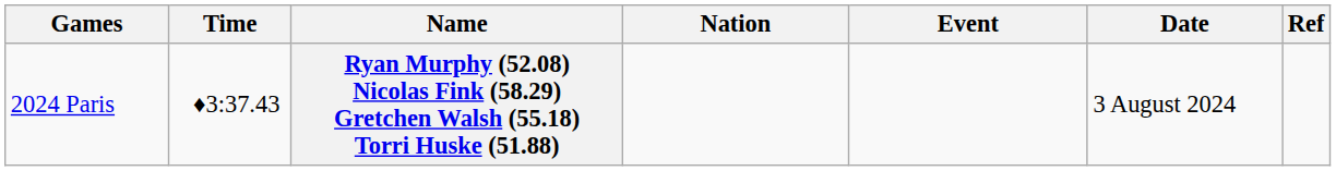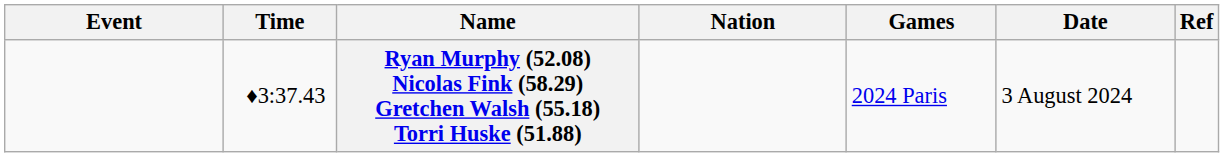columns swapped: Event <-> Games
